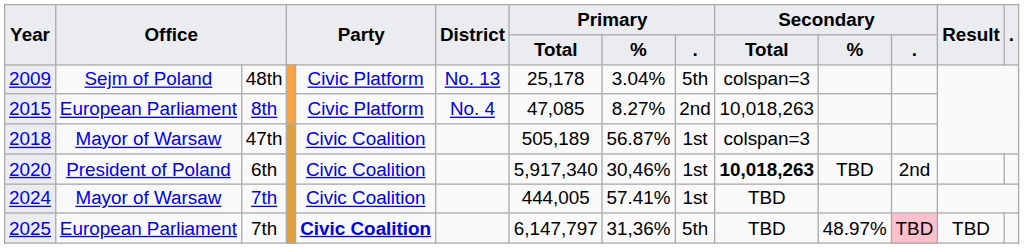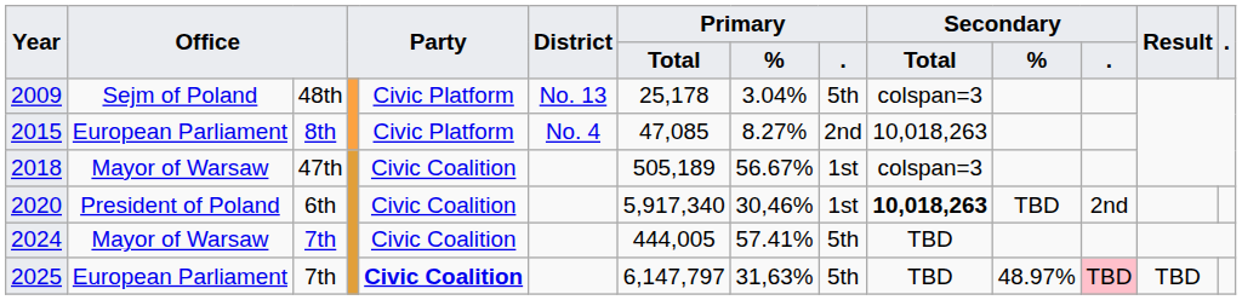2018 | Primary / %: 56.87% -> 56.67%
2024 | Primary / .: 1st -> 5th
2025 | Primary / %: 31,36% -> 31,63%
